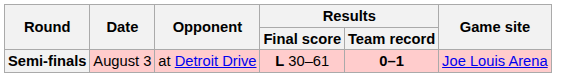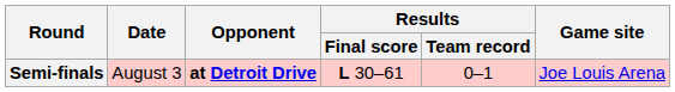Semi-finals | Opponent: normal -> bold
Semi-finals | Results / Team record: bold -> normal
